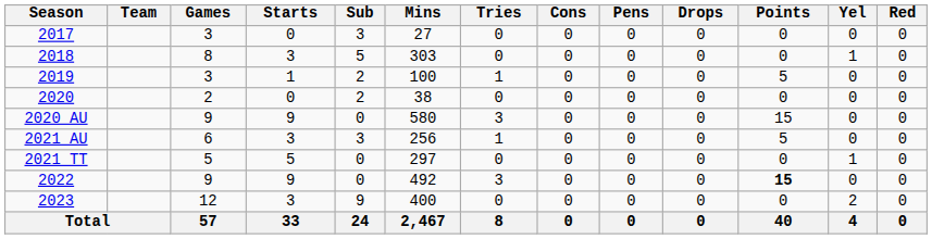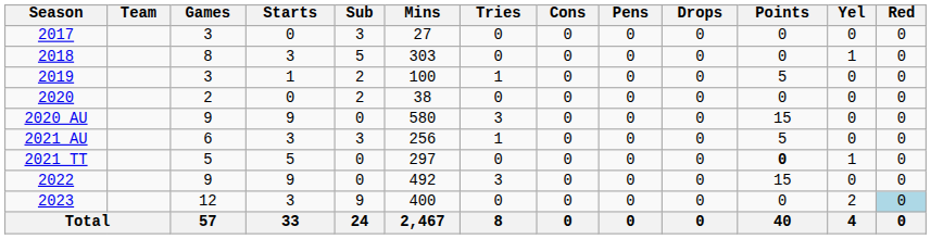2021 TT | Points: normal -> bold
2022 | Points: bold -> normal
2023 | Red: no background -> lightblue background
